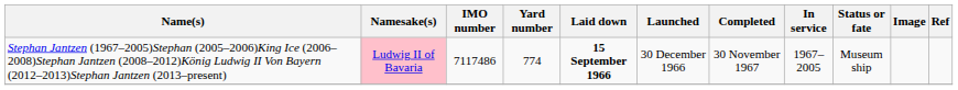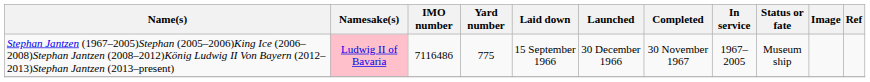row 2 | IMO number: 7117486 -> 7116486
row 2 | Yard number: 774 -> 775
row 2 | Laid down: bold -> normal
